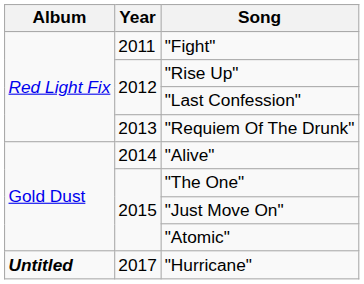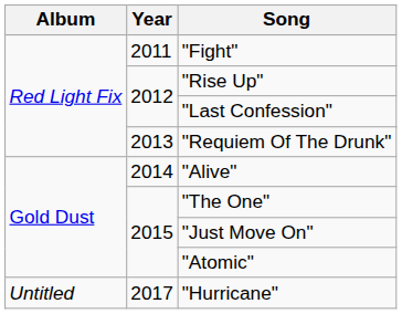"Hurricane" | Album: bold -> normal
